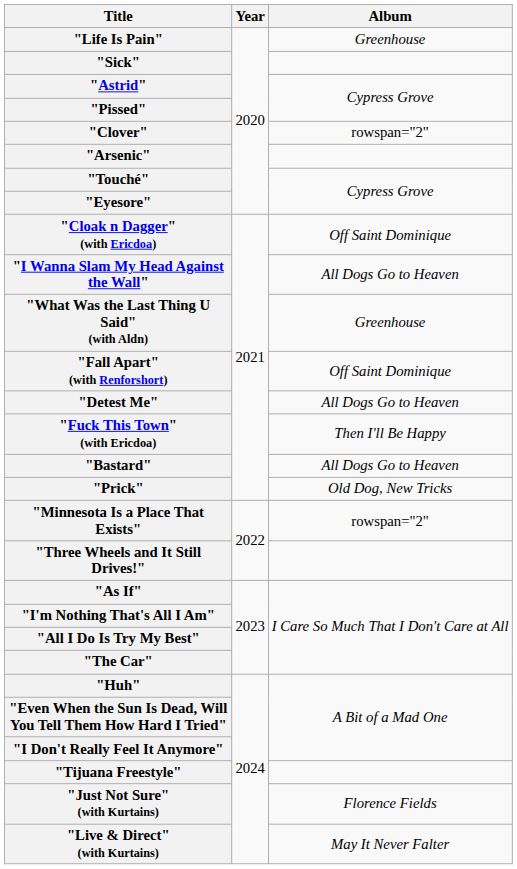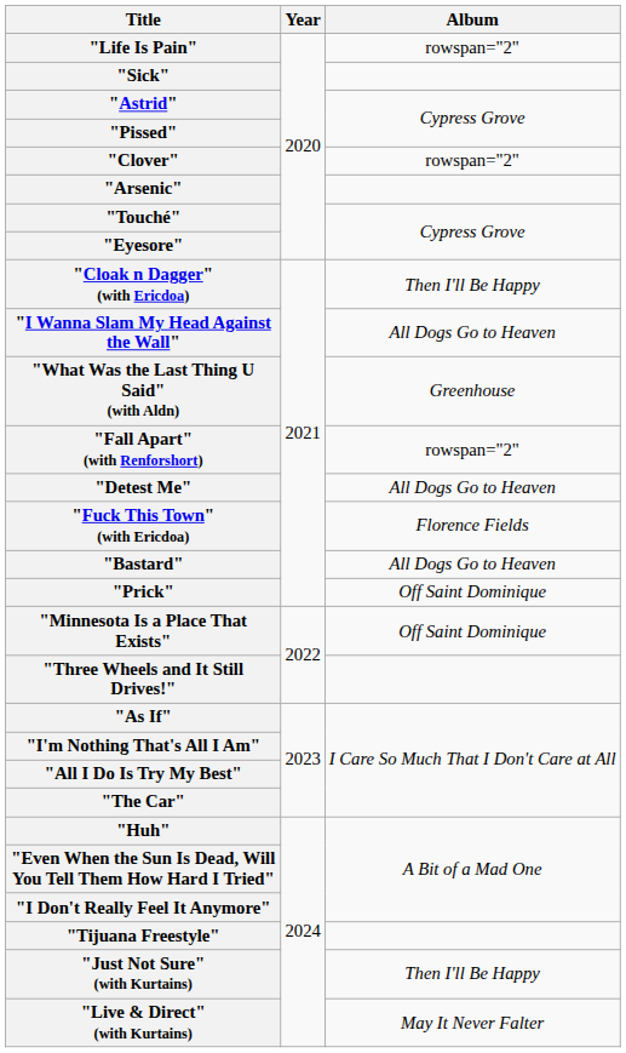"Life Is Pain" | Album: Greenhouse -> rowspan="2"
"Cloak n Dagger" (with Ericdoa) | Album: Off Saint Dominique -> Then I'll Be Happy
"Fall Apart" (with Renforshort) | Album: Off Saint Dominique -> rowspan="2"
"Fuck This Town" (with Ericdoa) | Album: Then I'll Be Happy -> Florence Fields
"Prick" | Album: Old Dog, New Tricks -> Off Saint Dominique
"Minnesota Is a Place That Exists" | Album: rowspan="2" -> Off Saint Dominique
"Just Not Sure" (with Kurtains) | Album: Florence Fields -> Then I'll Be Happy
